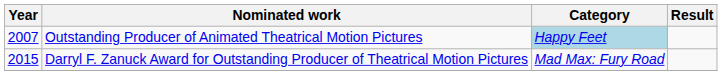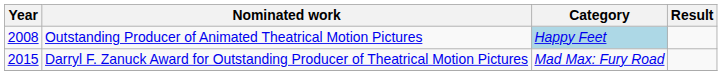Outstanding Producer of Animated Theatrical Motion Pictures | Year: 2007 -> 2008
